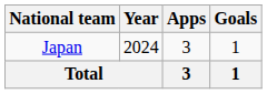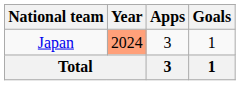Japan | Year: no background -> lightsalmon background
